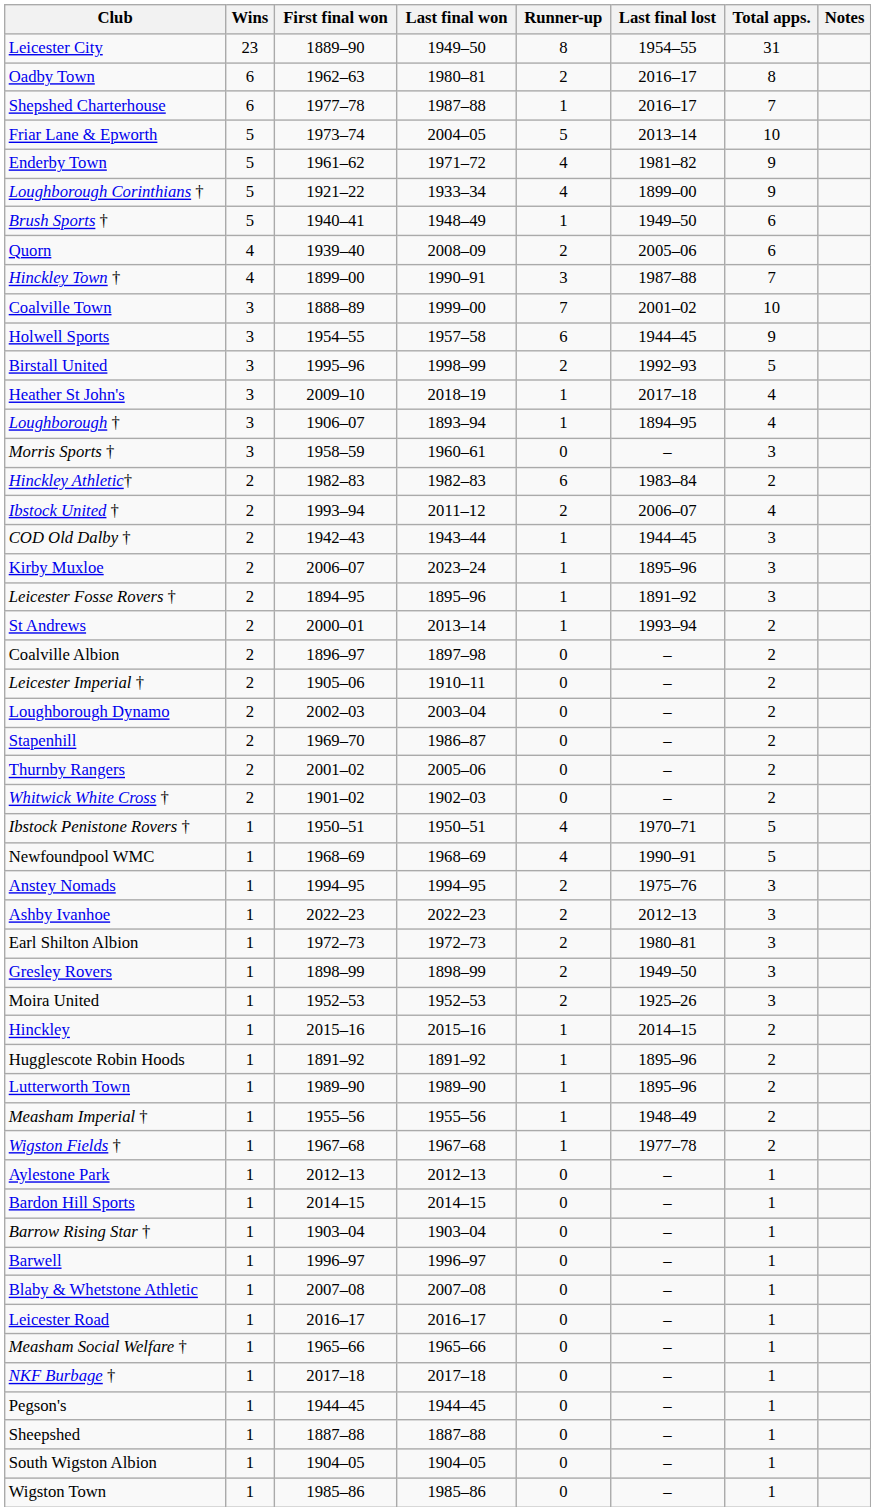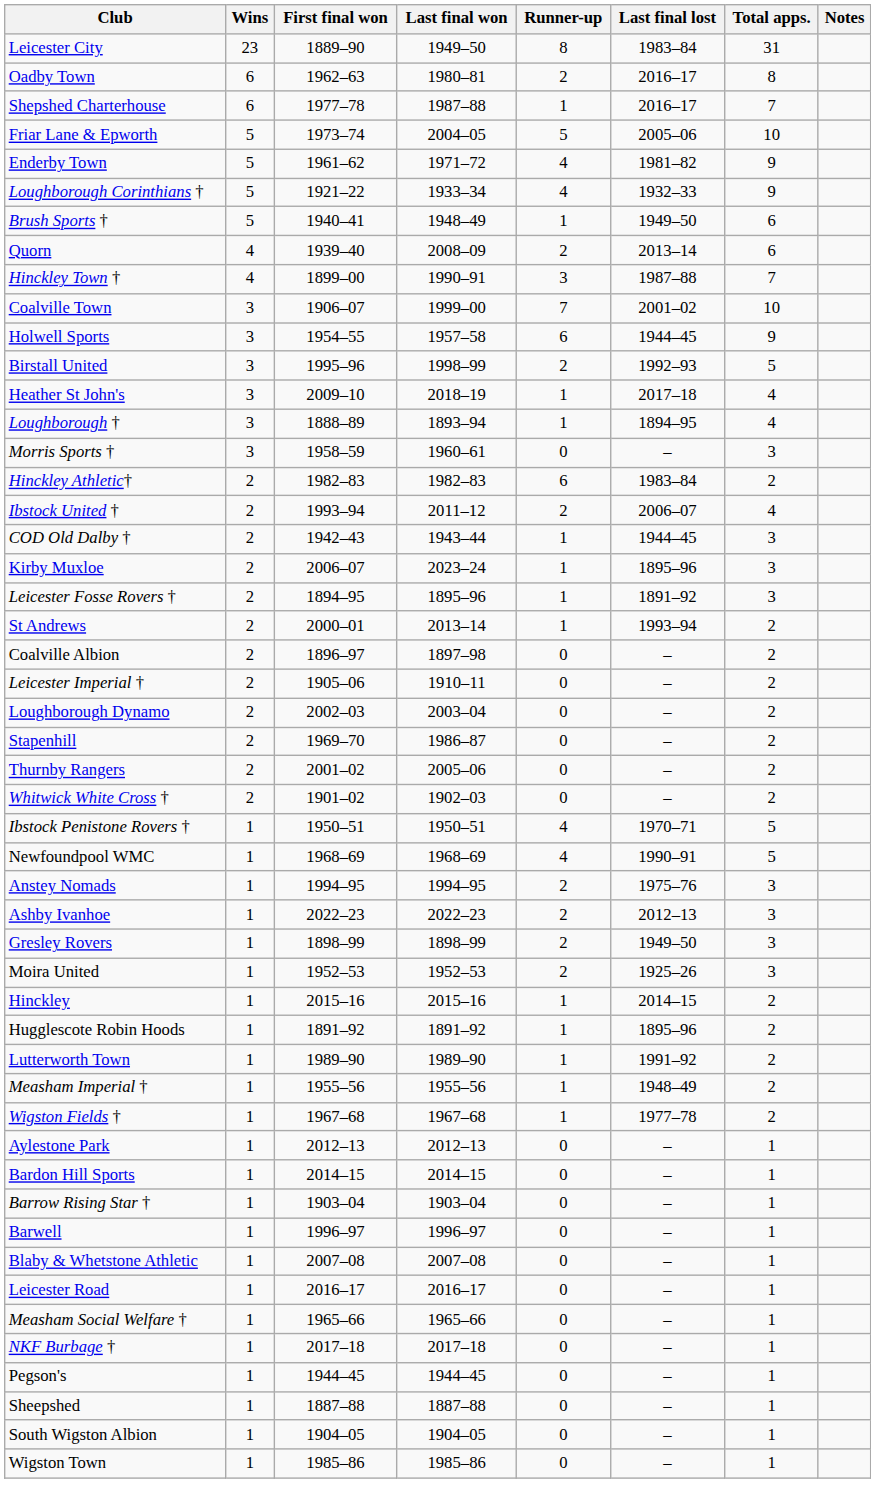Leicester City | Last final lost: 1954–55 -> 1983–84
Friar Lane & Epworth | Last final lost: 2013–14 -> 2005–06
Loughborough Corinthians † | Last final lost: 1899–00 -> 1932–33
Quorn | Last final lost: 2005–06 -> 2013–14
Coalville Town | First final won: 1888–89 -> 1906–07
Loughborough † | First final won: 1906–07 -> 1888–89
- row: Earl Shilton Albion | 1 | 1972–73 | 1972–73 | 2 | 1980–81 | 3
Lutterworth Town | Last final lost: 1895–96 -> 1991–92
